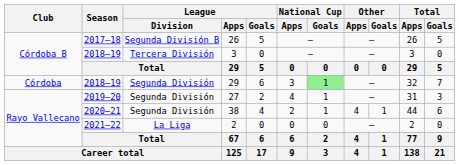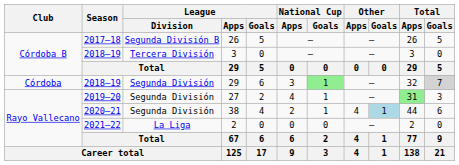2018–19 / 29 | Total / Goals: no background -> lightgrey background
27 | Total / Apps: no background -> lightgreen background
38 | Other / Goals: no background -> lightblue background
